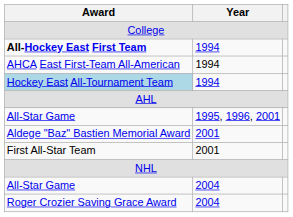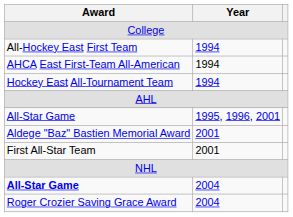All-Hockey East First Team | Award: bold -> normal
Hockey East All-Tournament Team | Award: lightblue background -> no background
All-Star Game / 2004 | Award: normal -> bold
